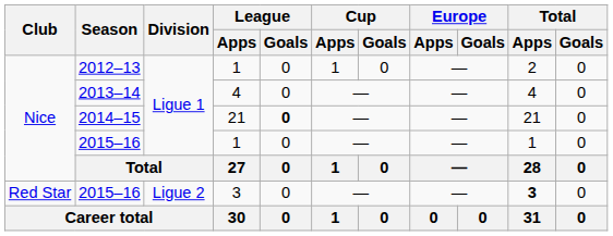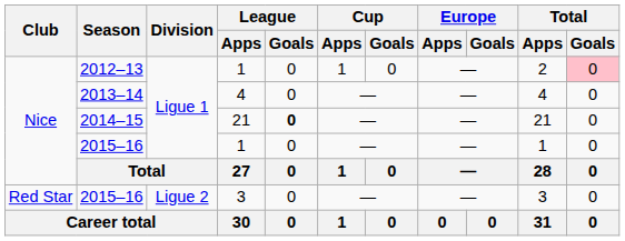2012–13 | Total / Goals: no background -> pink background
2015–16 / 3 | Total / Apps: bold -> normal
